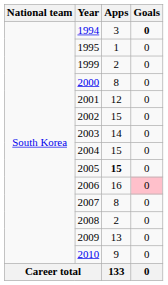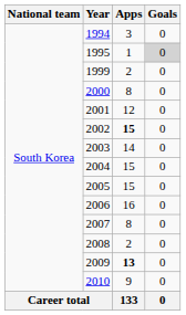1994 | Goals: bold -> normal
1995 | Goals: no background -> lightgrey background
2002 | Apps: normal -> bold
2005 | Apps: bold -> normal
2006 | Goals: pink background -> no background
2009 | Apps: normal -> bold
